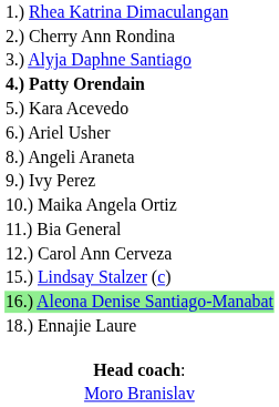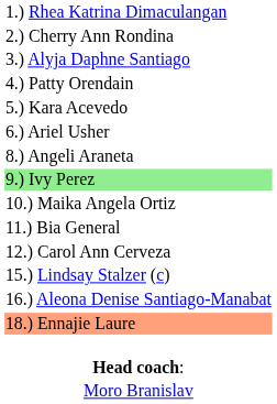row 4 | column 1: bold -> normal
row 8 | column 1: no background -> lightgreen background
row 13 | column 1: lightgreen background -> no background
row 14 | column 1: no background -> lightsalmon background
